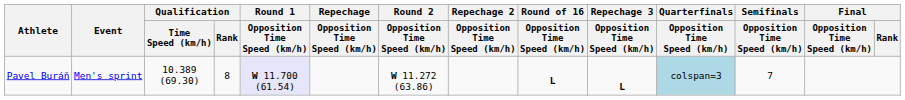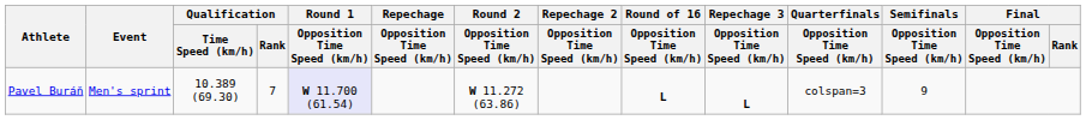Pavel Buráň | Qualification / Rank: 8 -> 7
Pavel Buráň | Quarterfinals / Opposition Time Speed (km/h): lightblue background -> no background
Pavel Buráň | Semifinals / Opposition Time Speed (km/h): 7 -> 9
